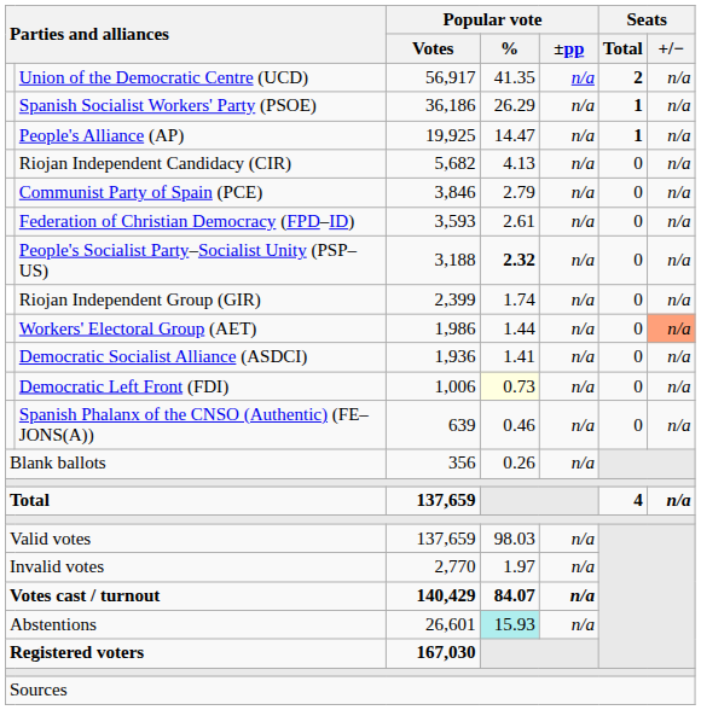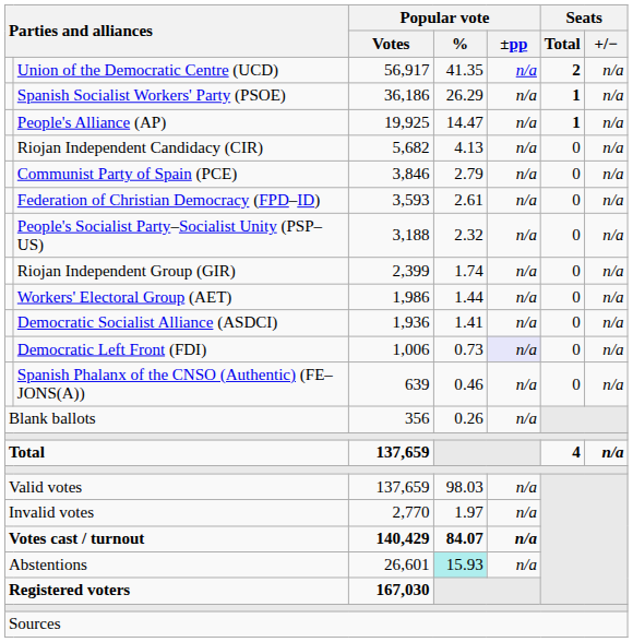People's Socialist Party–Socialist Unity (PSP–US) | Popular vote / %: bold -> normal
Workers' Electoral Group (AET) | Seats / +/−: lightsalmon background -> no background
Democratic Left Front (FDI) | Popular vote / %: lightyellow background -> no background
Democratic Left Front (FDI) | Popular vote / ±pp: no background -> lavender background
